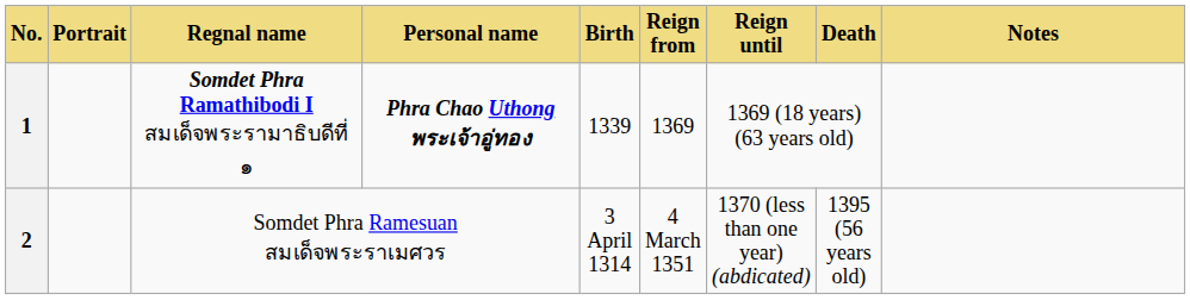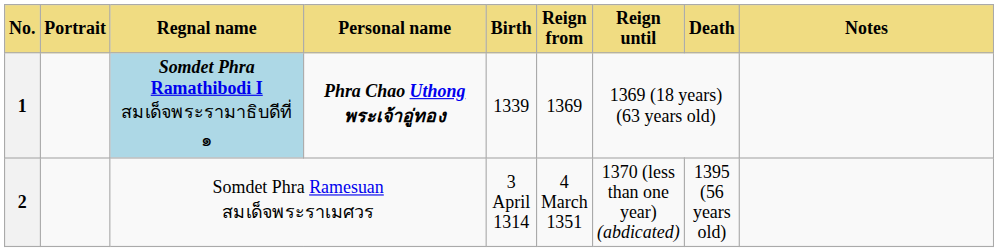1 | Regnal name: no background -> lightblue background
